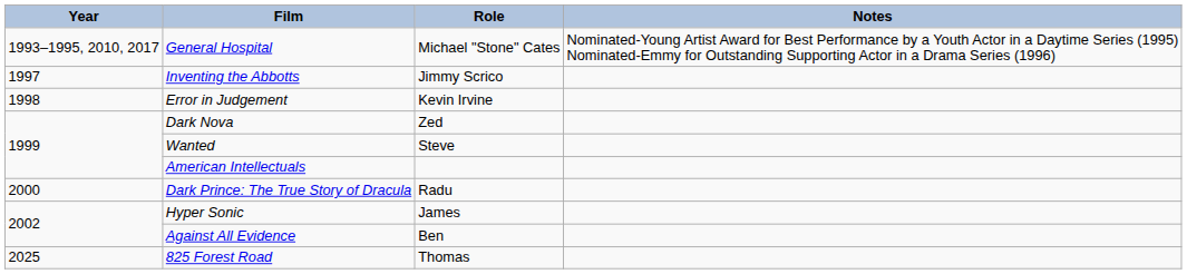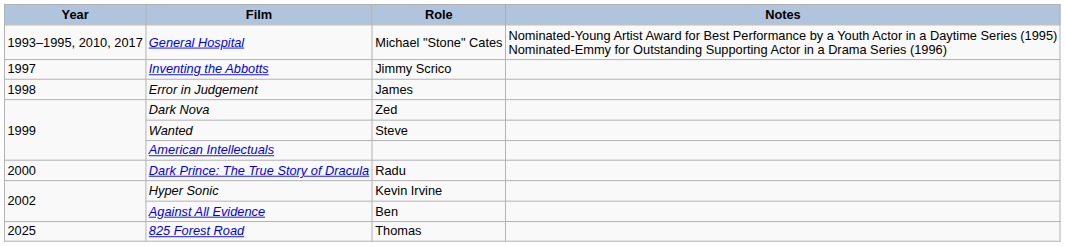Error in Judgement | Role: Kevin Irvine -> James
Hyper Sonic | Role: James -> Kevin Irvine
